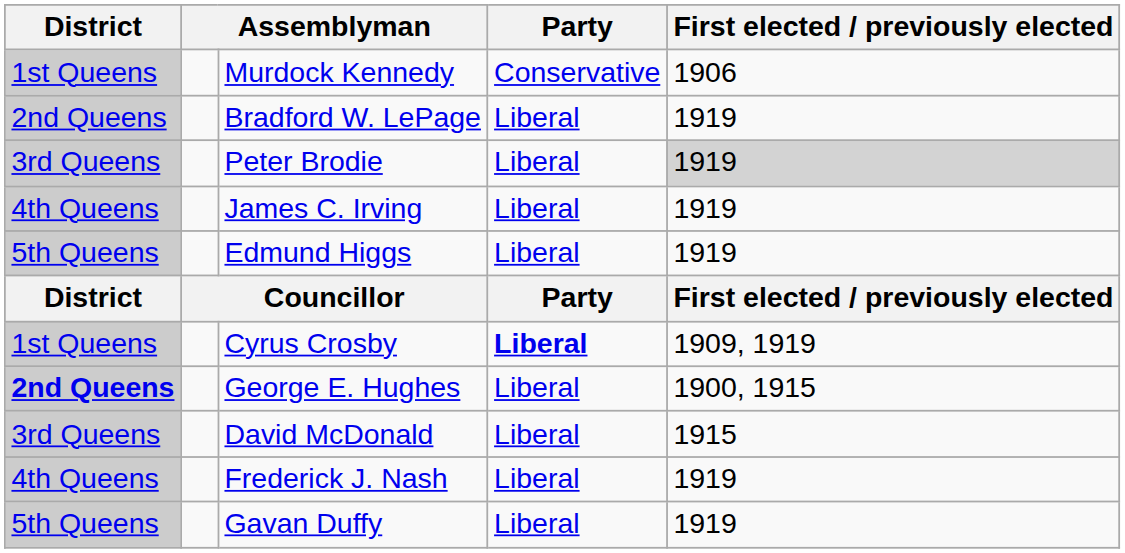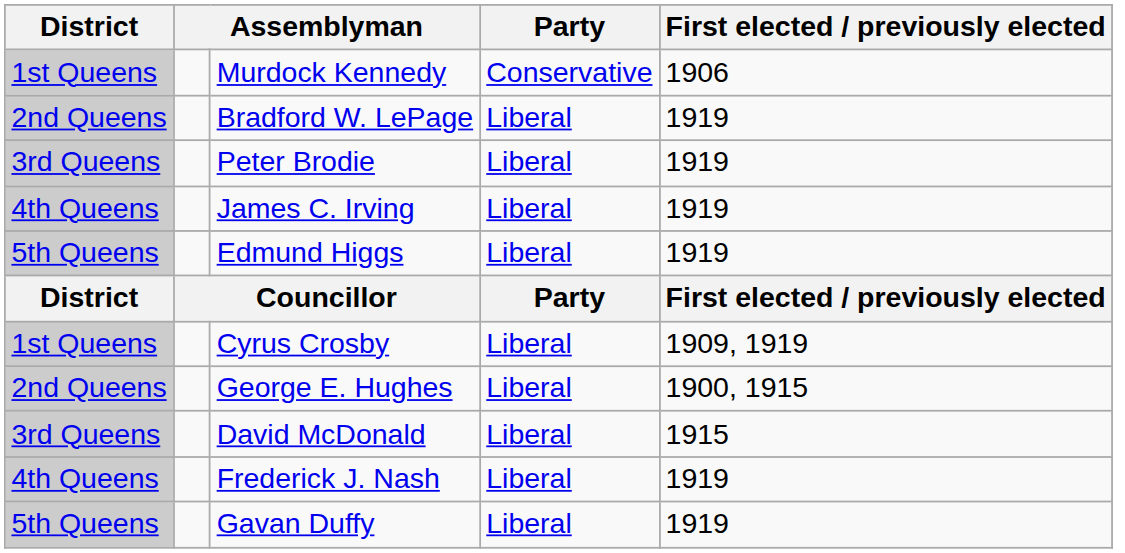Peter Brodie | First elected / previously elected: lightgrey background -> no background
Cyrus Crosby | Party: bold -> normal
George E. Hughes | District: bold -> normal
